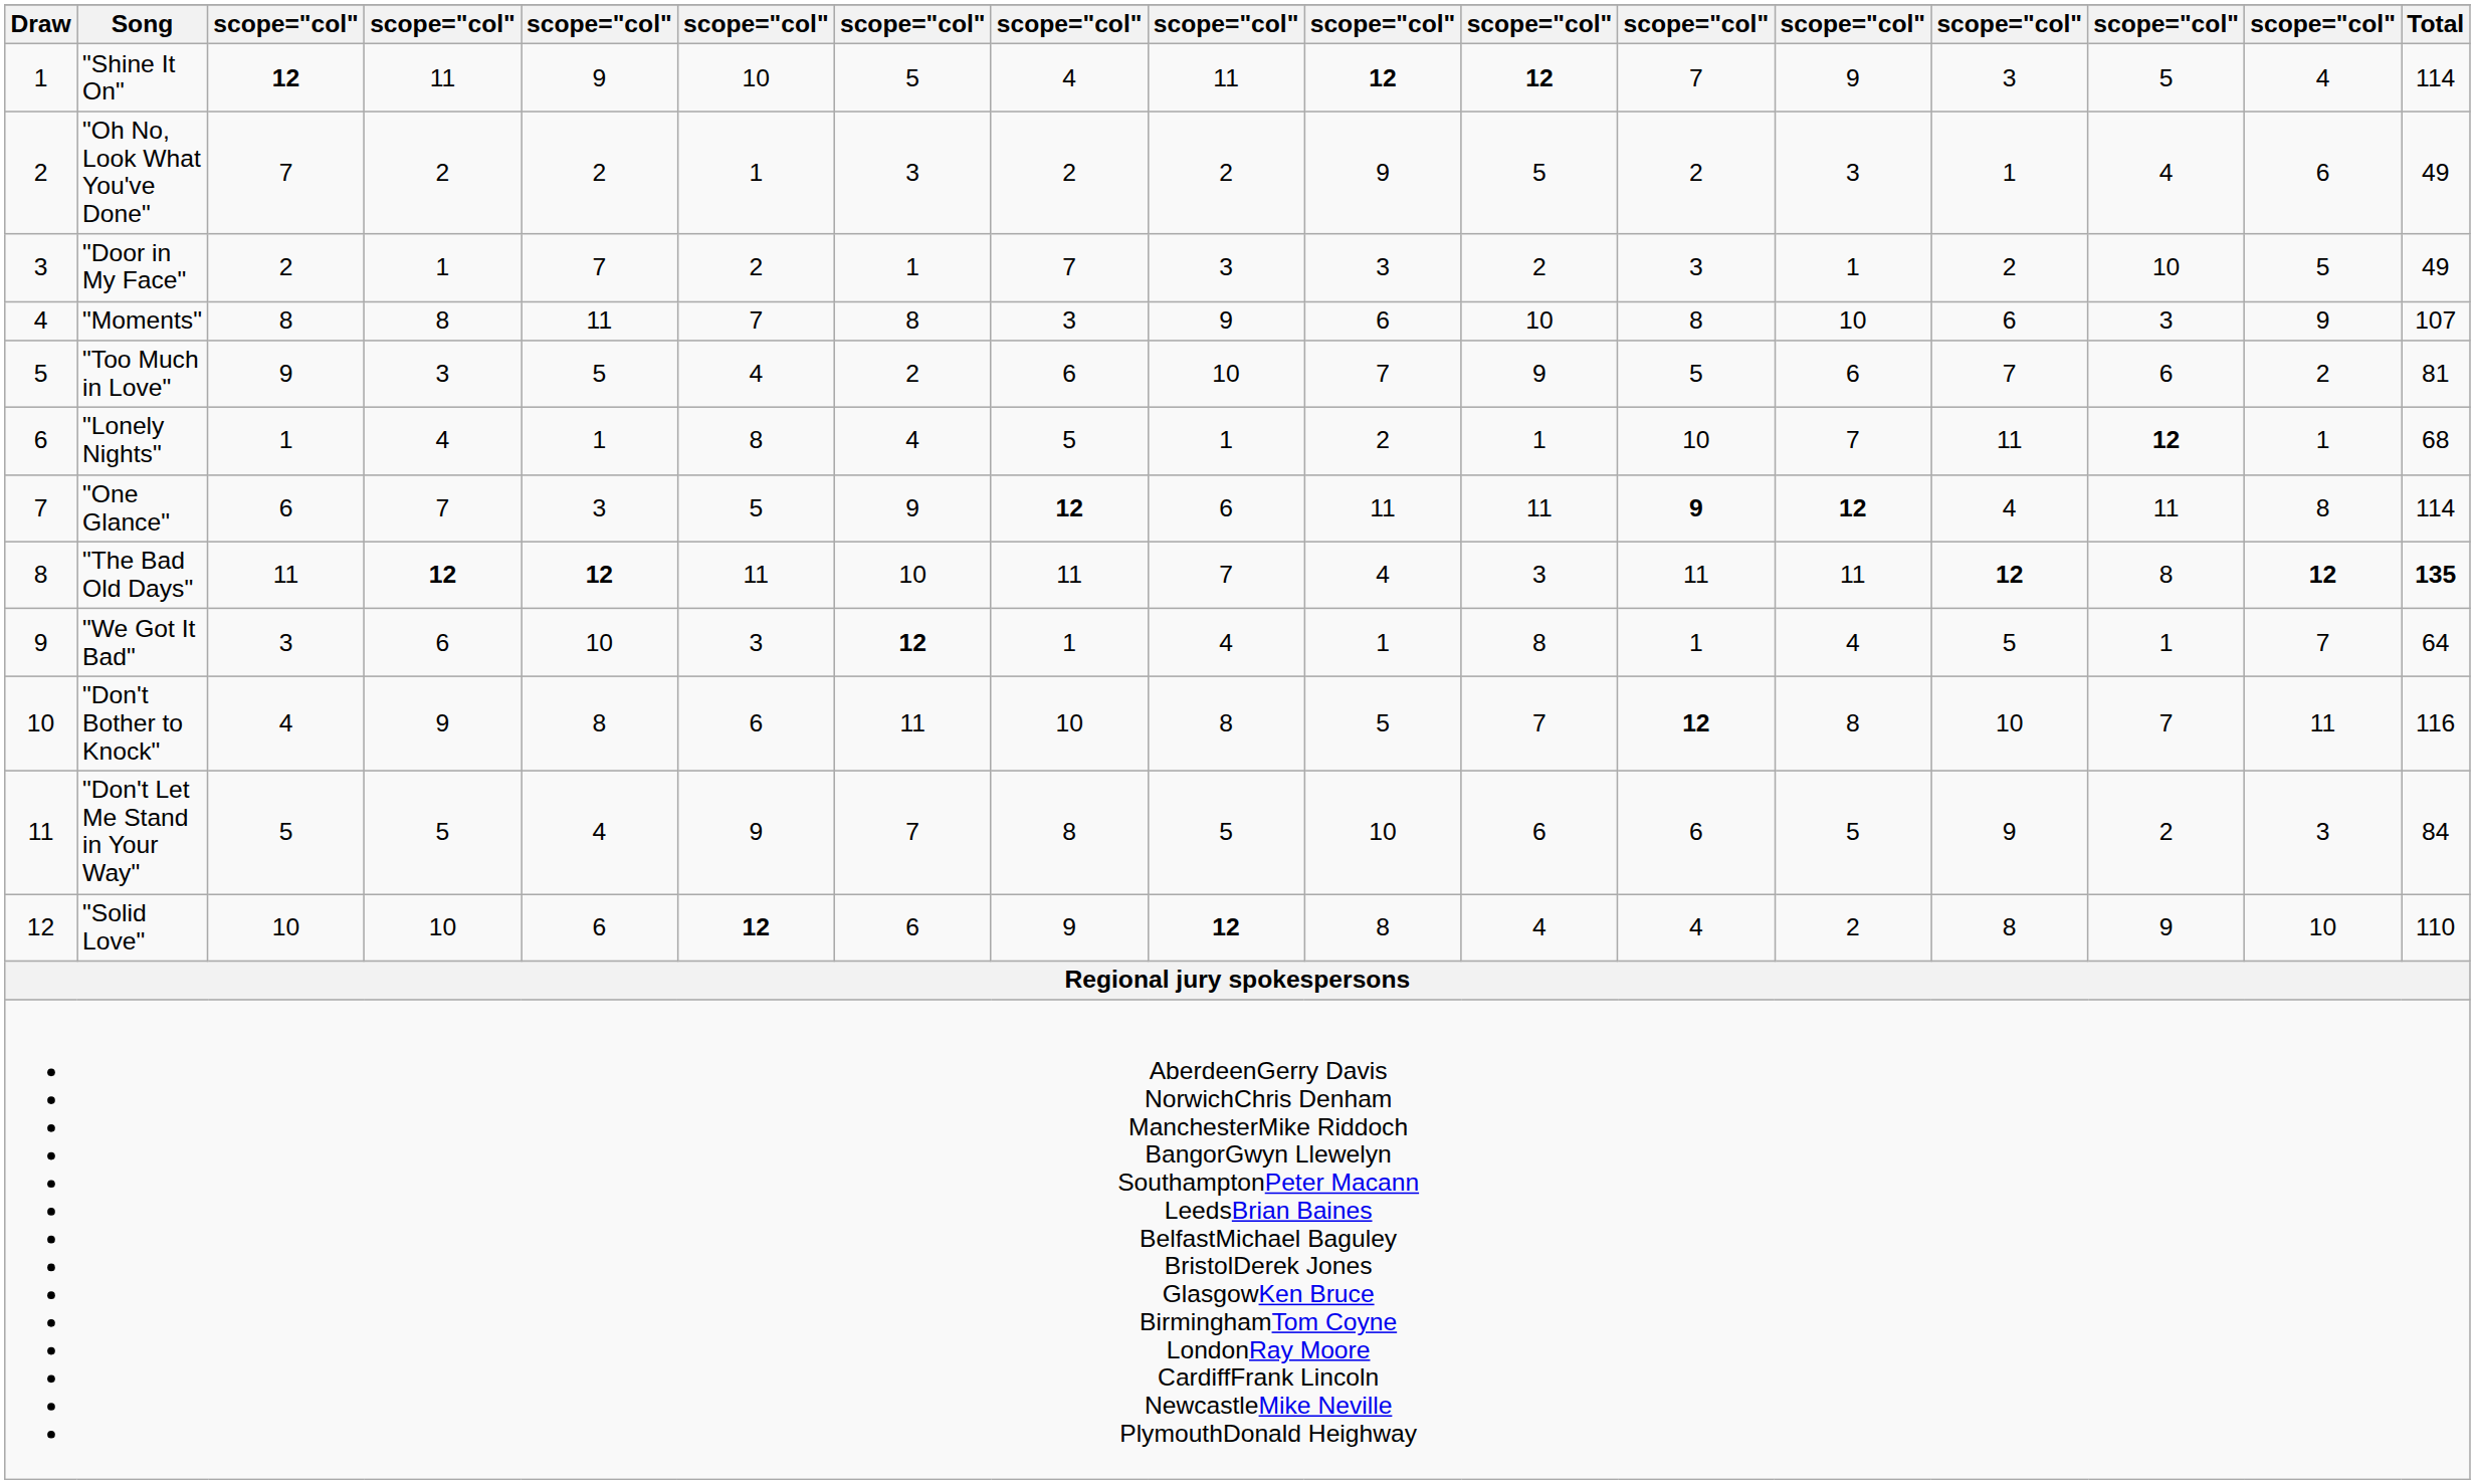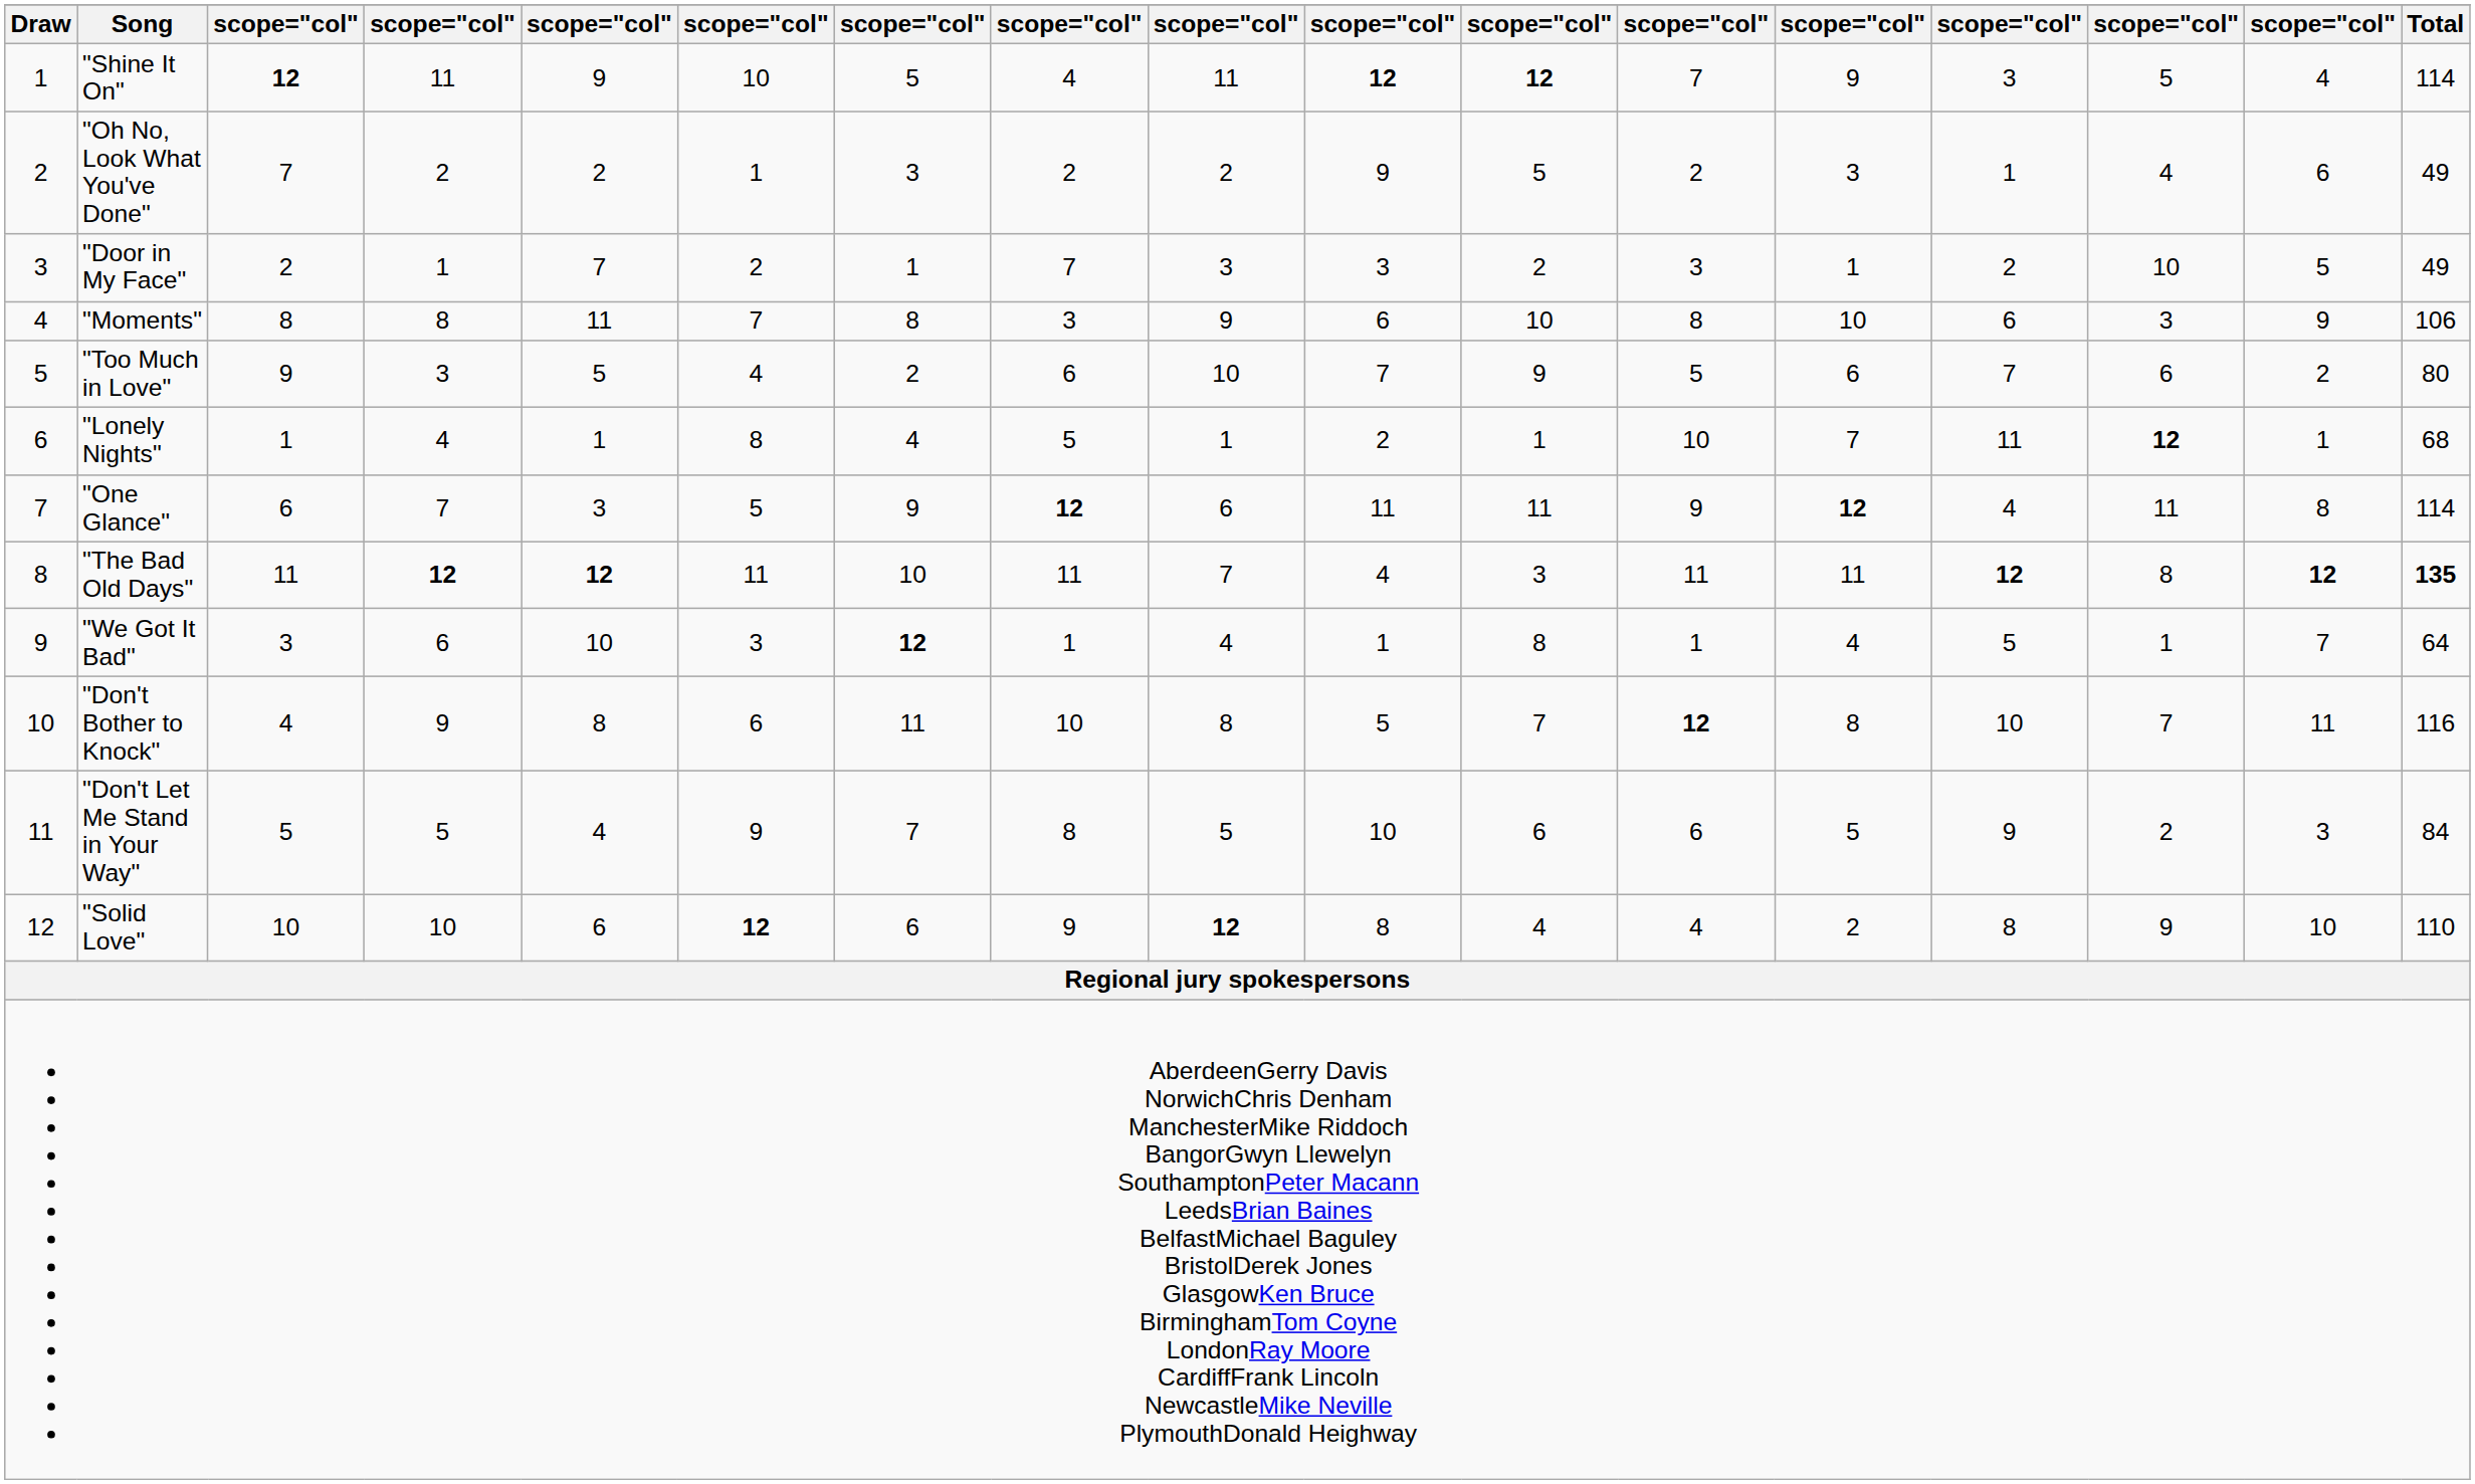"Moments" | Total: 107 -> 106
"Too Much in Love" | Total: 81 -> 80
"One Glance" | column 12: bold -> normal
